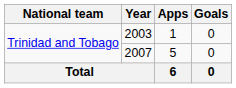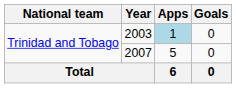2003 | Apps: no background -> lightblue background
